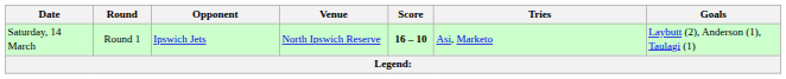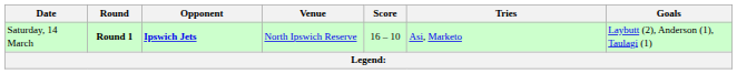Saturday, 14 March | Round: normal -> bold
Saturday, 14 March | Opponent: normal -> bold
Saturday, 14 March | Score: bold -> normal
